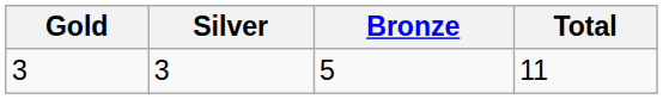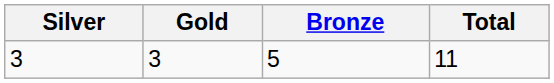columns swapped: Gold <-> Silver
